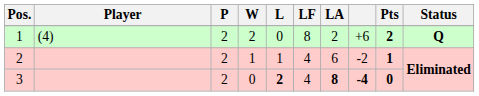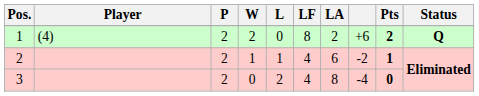3 | L: bold -> normal
3 | LA: bold -> normal
3 | column 8: bold -> normal
